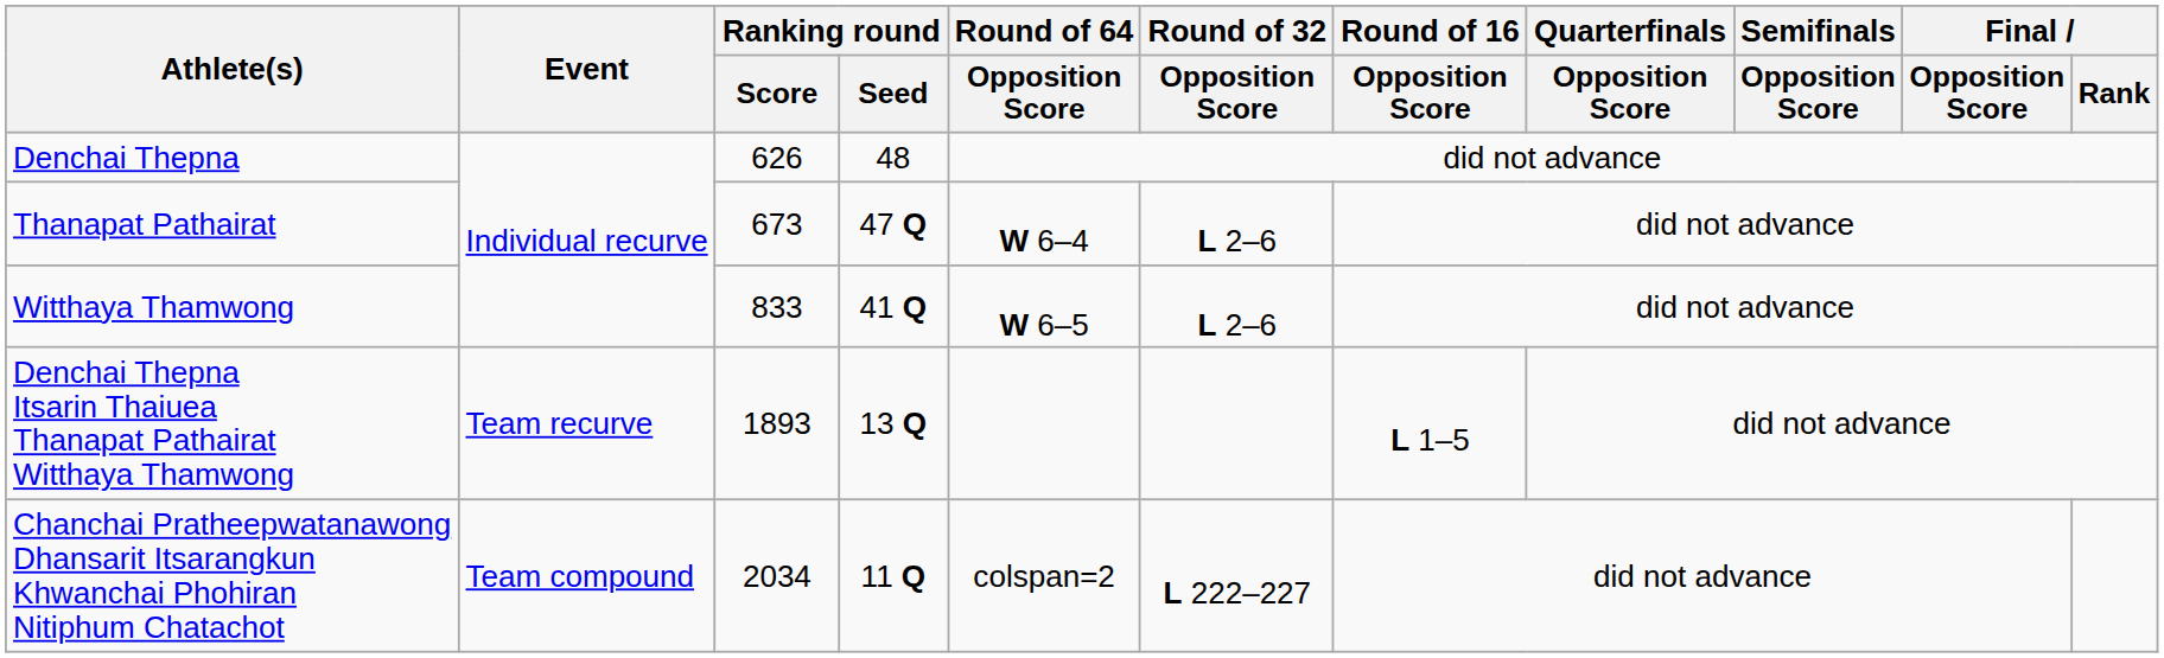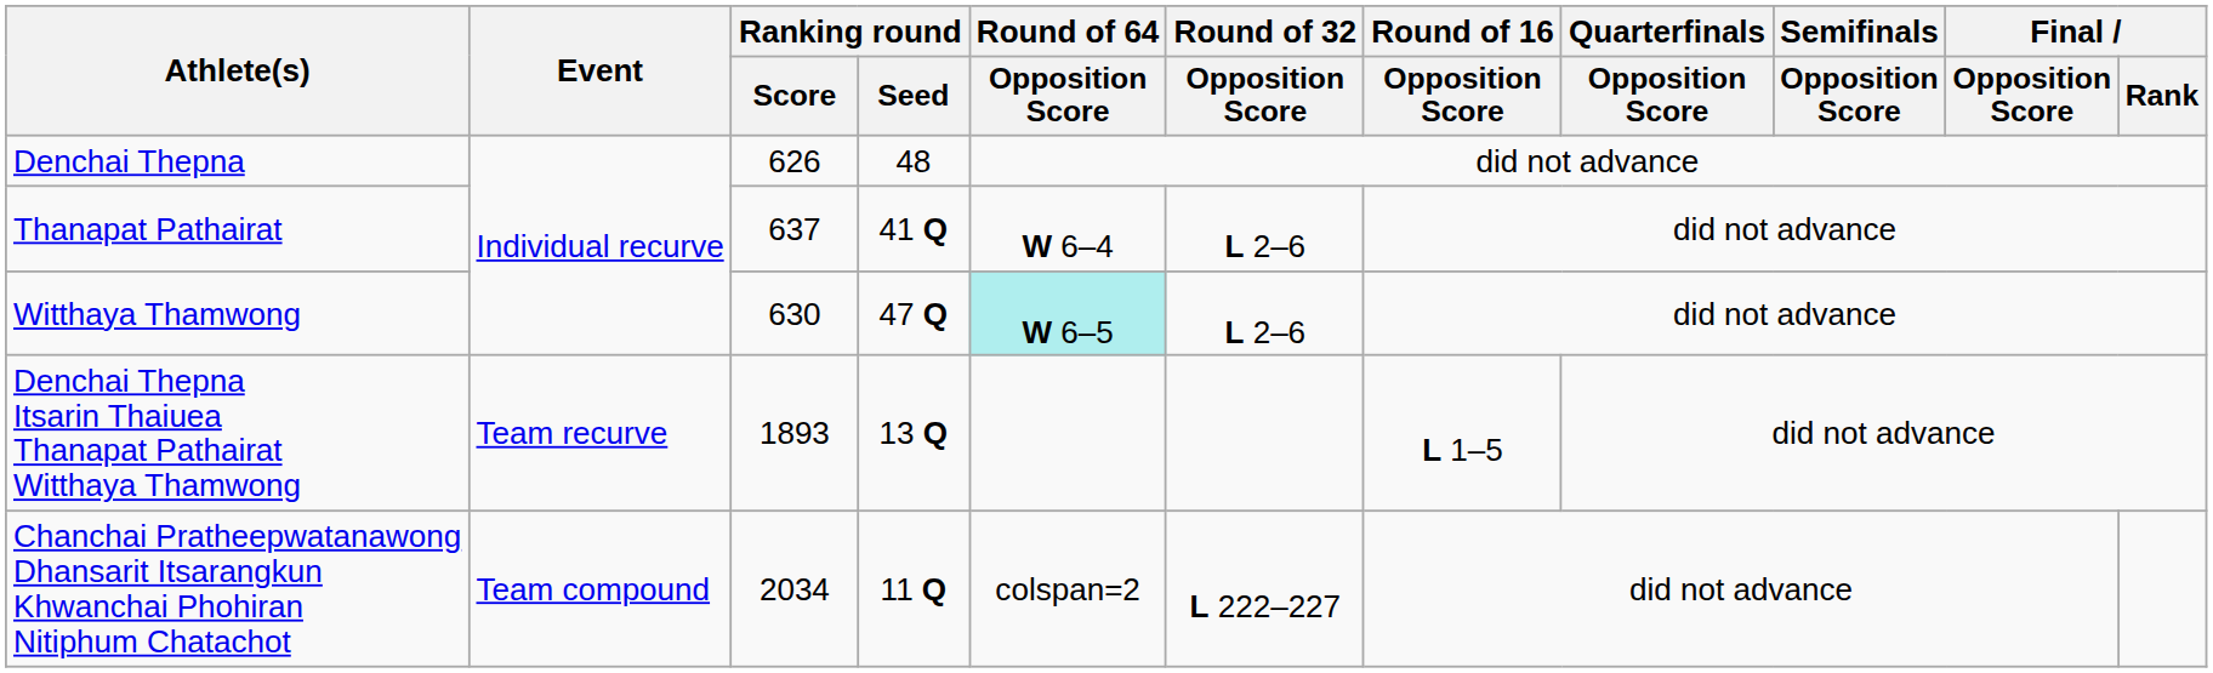Thanapat Pathairat | Ranking round / Score: 673 -> 637
Thanapat Pathairat | Ranking round / Seed: 47 Q -> 41 Q
Witthaya Thamwong | Ranking round / Score: 833 -> 630
Witthaya Thamwong | Ranking round / Seed: 41 Q -> 47 Q
Witthaya Thamwong | Round of 64 / Opposition Score: no background -> paleturquoise background
